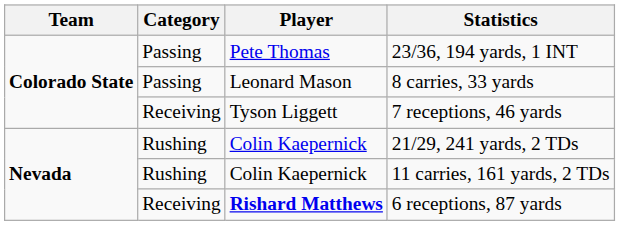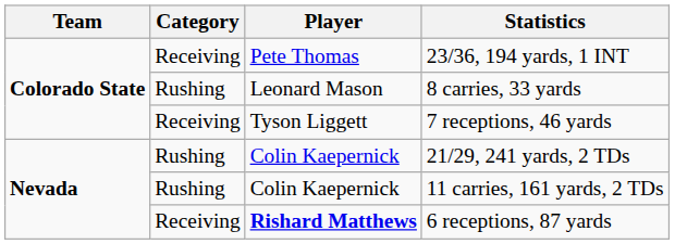23/36, 194 yards, 1 INT | Category: Passing -> Receiving
8 carries, 33 yards | Category: Passing -> Rushing
